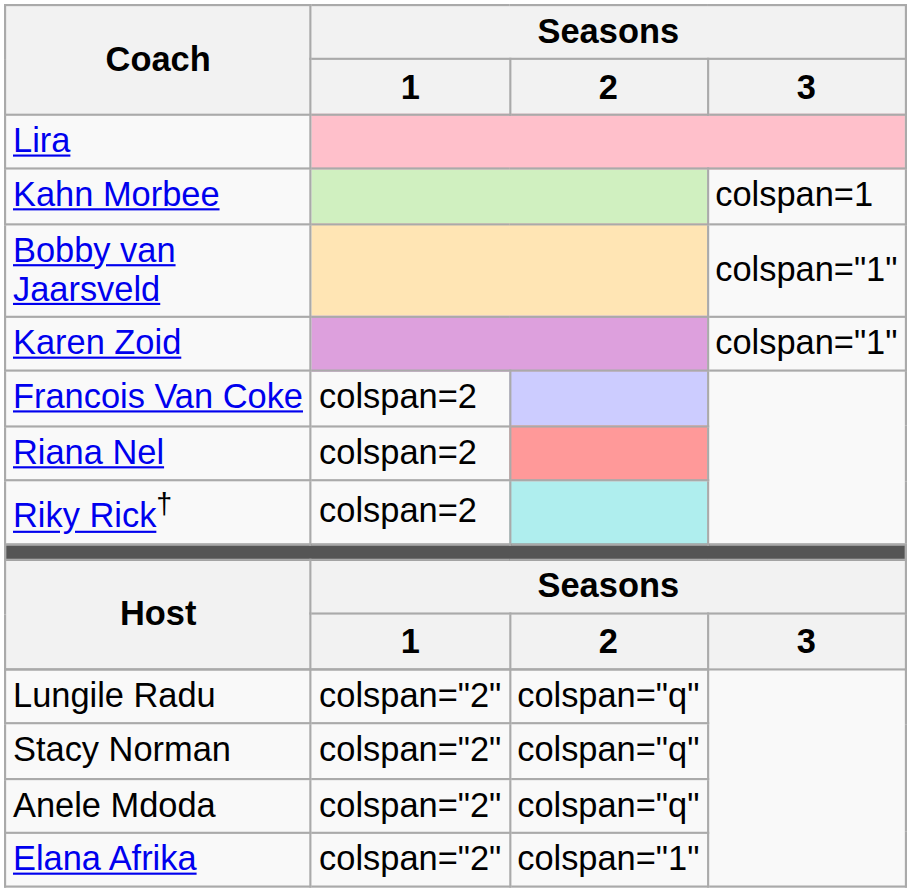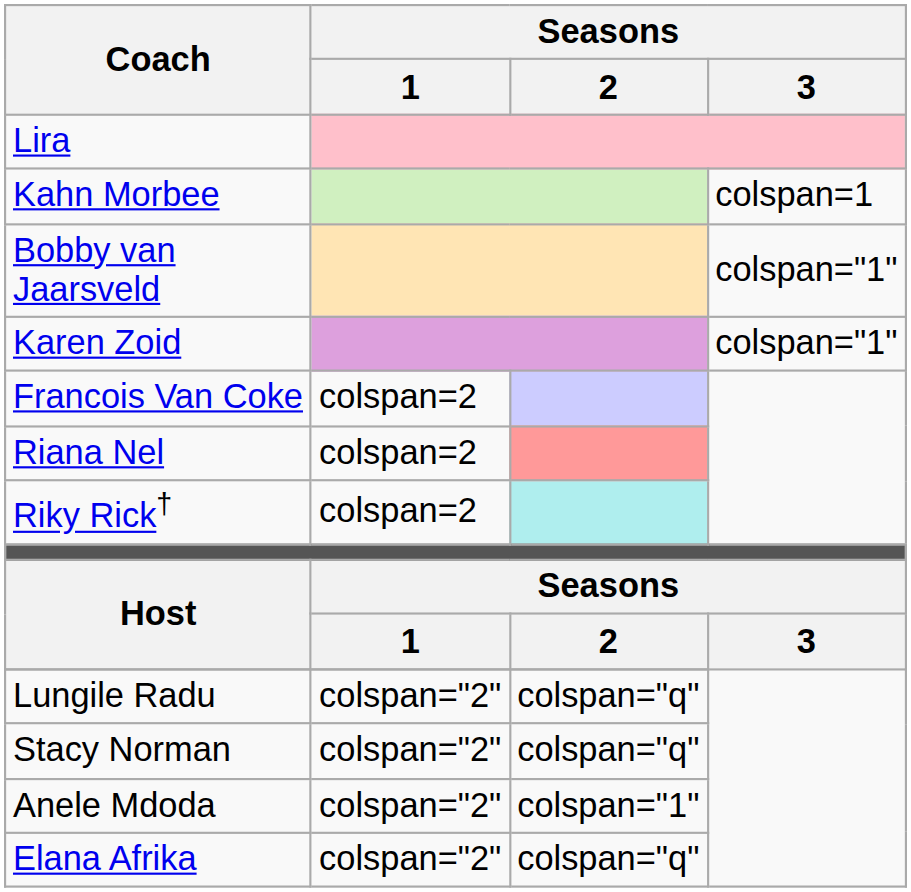Anele Mdoda | Seasons / 2: colspan="q" -> colspan="1"
Elana Afrika | Seasons / 2: colspan="1" -> colspan="q"
